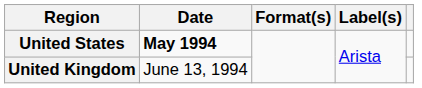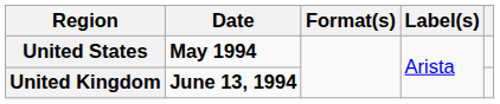United Kingdom | Date: normal -> bold
